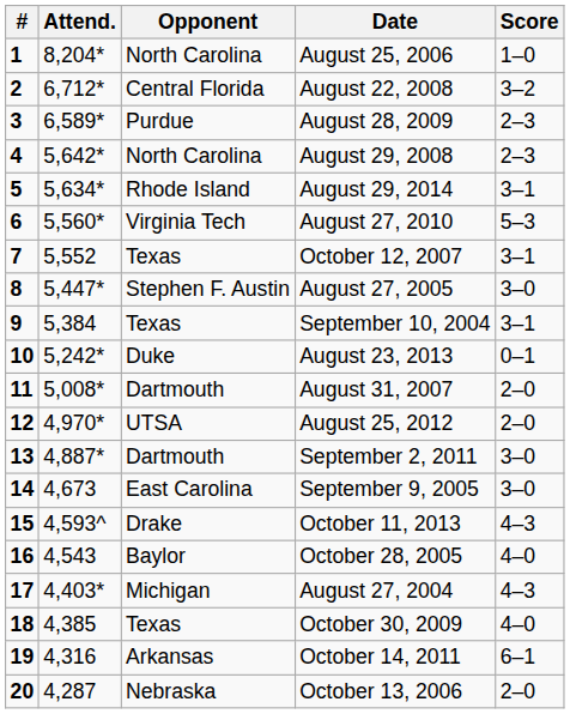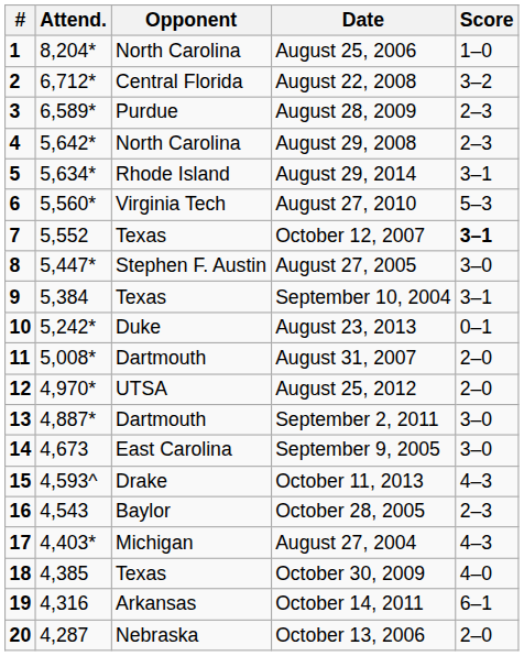October 12, 2007 | Score: normal -> bold
October 28, 2005 | Score: 4–0 -> 2–3
